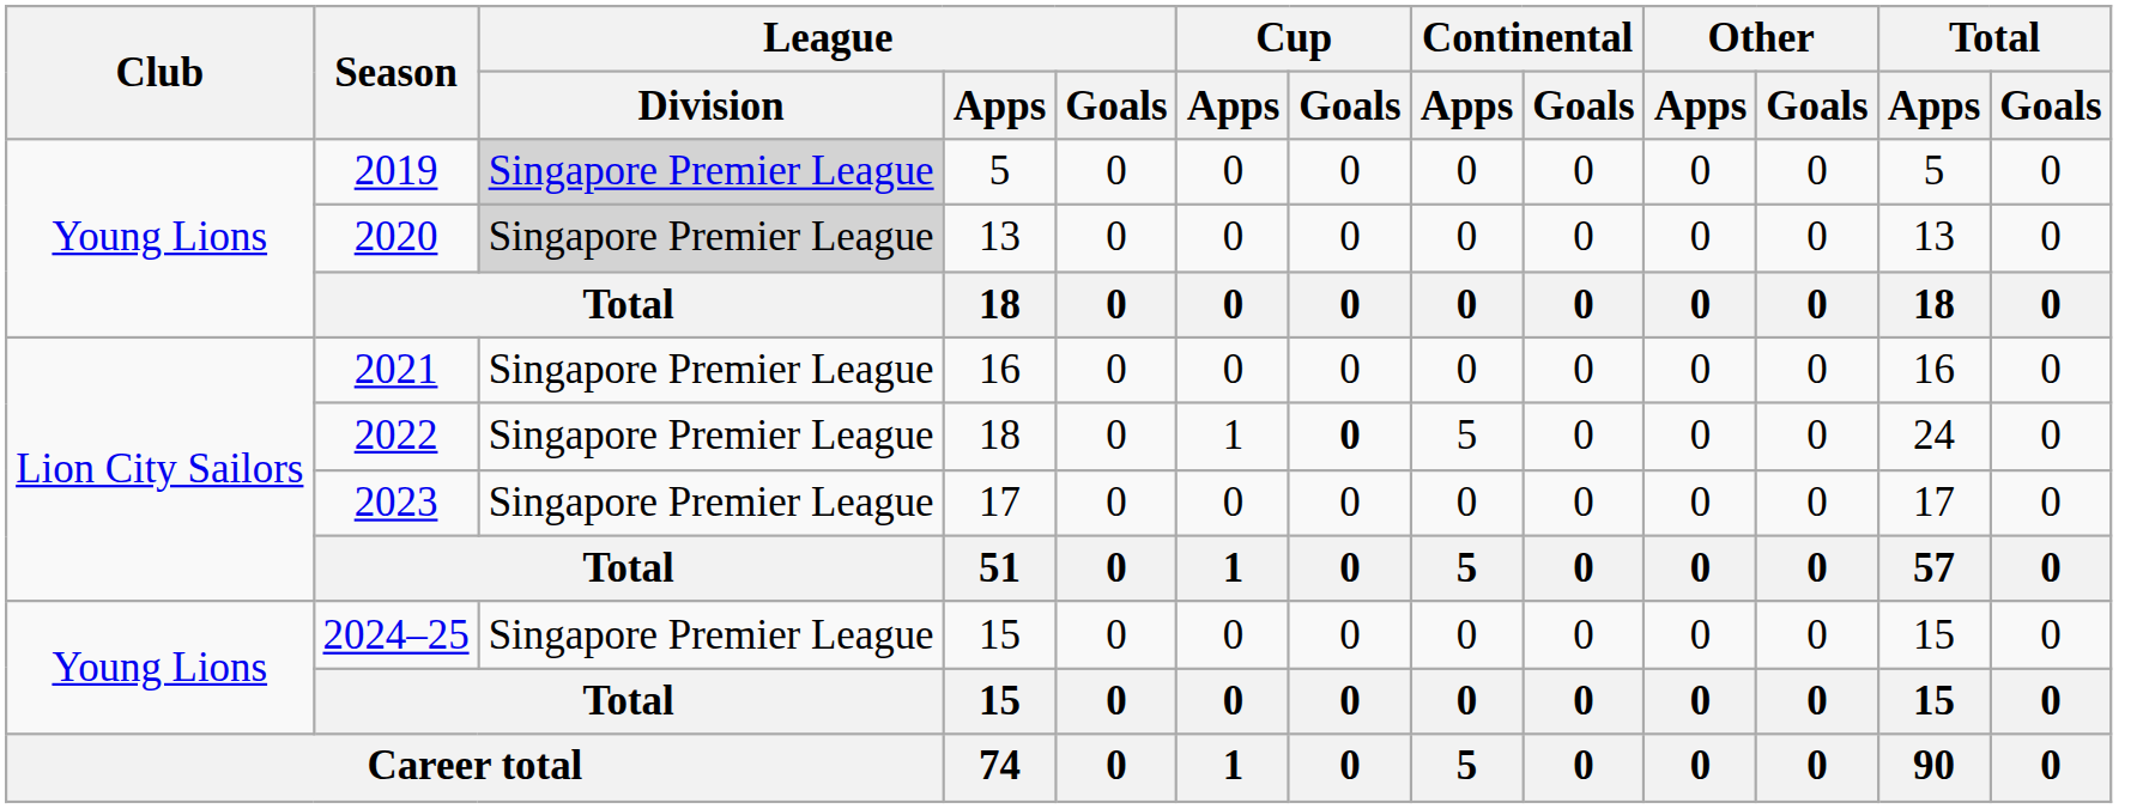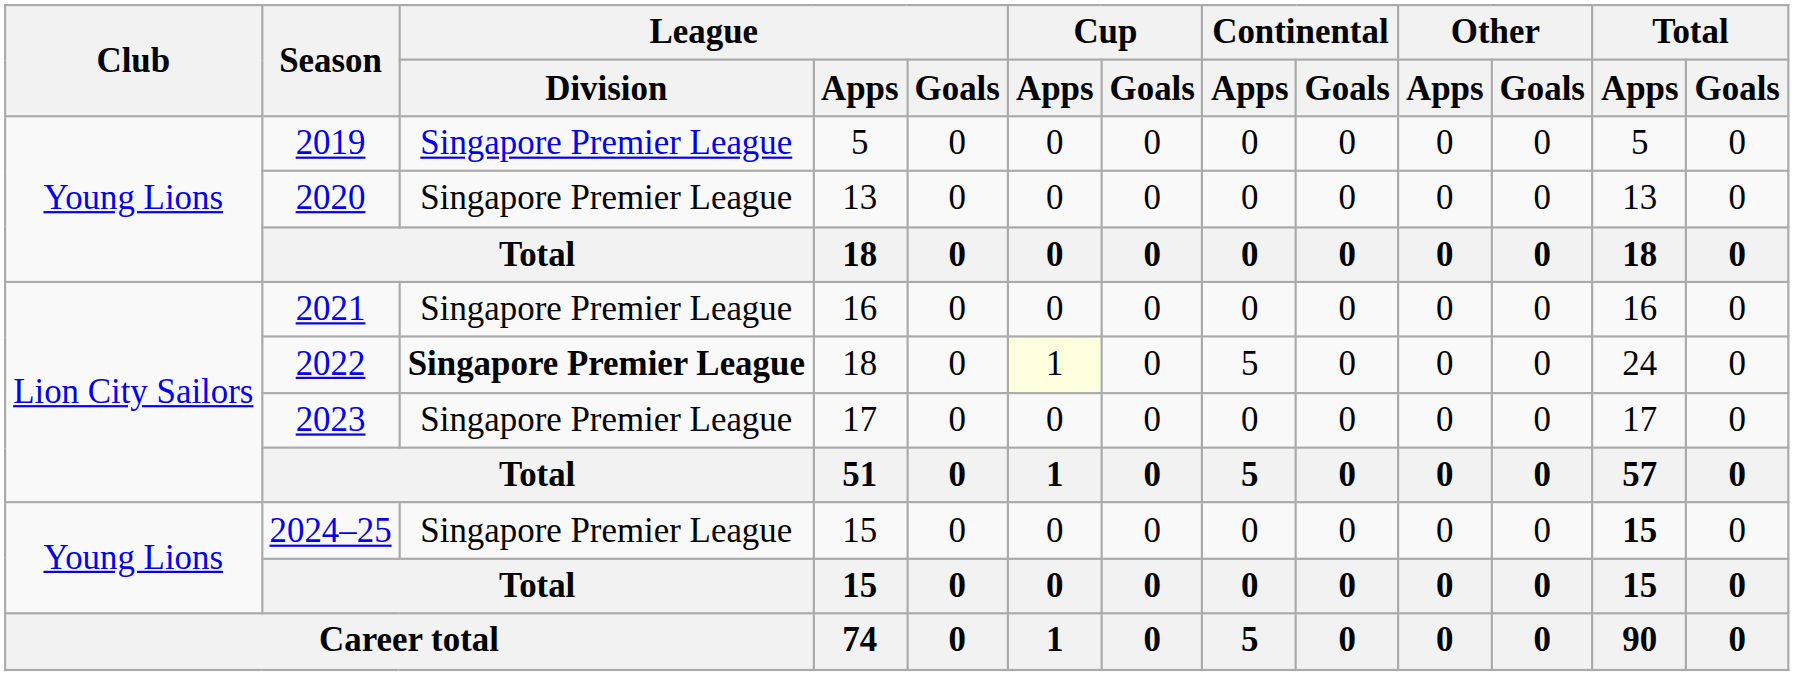2019 | League / Division: lightgrey background -> no background
2020 | League / Division: lightgrey background -> no background
2022 | League / Division: normal -> bold
2022 | Cup / Apps: no background -> lightyellow background
2022 | Cup / Goals: bold -> normal
2024–25 | Total / Apps: normal -> bold
